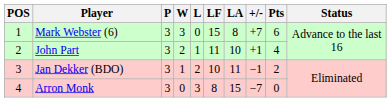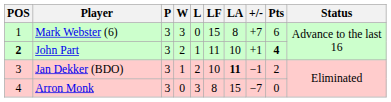John Part | POS: normal -> bold
John Part | Pts: normal -> bold
Jan Dekker (BDO) | LA: normal -> bold
